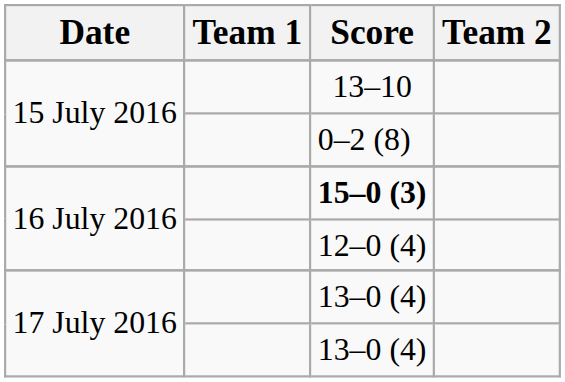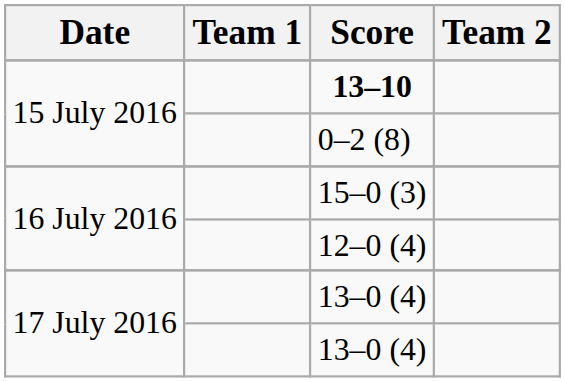13–10 | Score: normal -> bold
15–0 (3) | Score: bold -> normal
